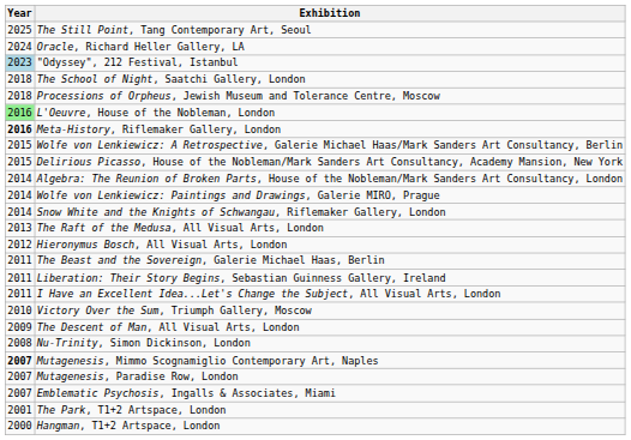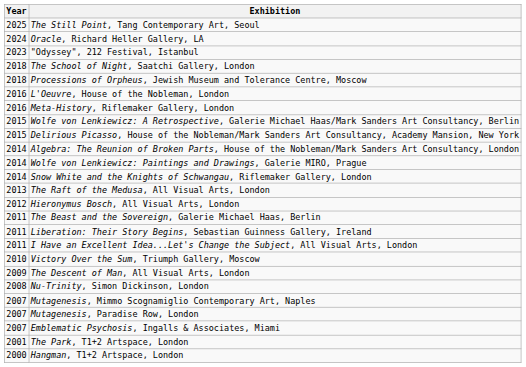"Odyssey", 212 Festival, Istanbul | Year: lightblue background -> no background
L'Oeuvre, House of the Nobleman, London | Year: lightgreen background -> no background
Meta-History, Riflemaker Gallery, London | Year: bold -> normal
Mutagenesis, Mimmo Scognamiglio Contemporary Art, Naples | Year: bold -> normal
